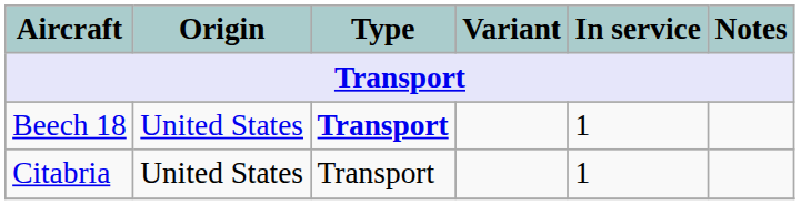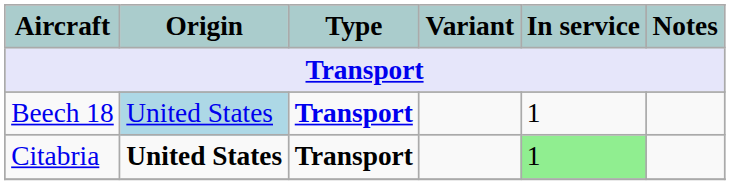Beech 18 | Origin: no background -> lightblue background
Citabria | Origin: normal -> bold
Citabria | Type: normal -> bold
Citabria | In service: no background -> lightgreen background
